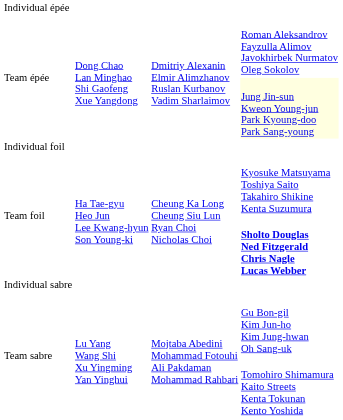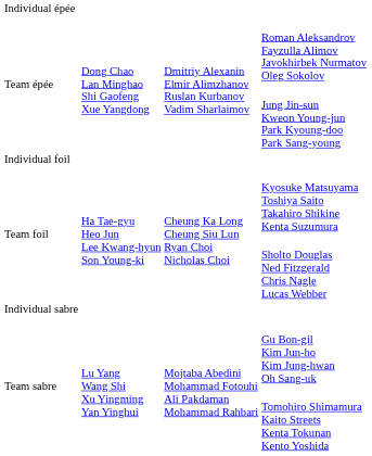Jung Jin-sun Kweon Young-jun Park Kyoung-doo Park Sang-young | column 4: lightyellow background -> no background
Sholto Douglas Ned Fitzgerald Chris Nagle Lucas Webber | column 4: bold -> normal
